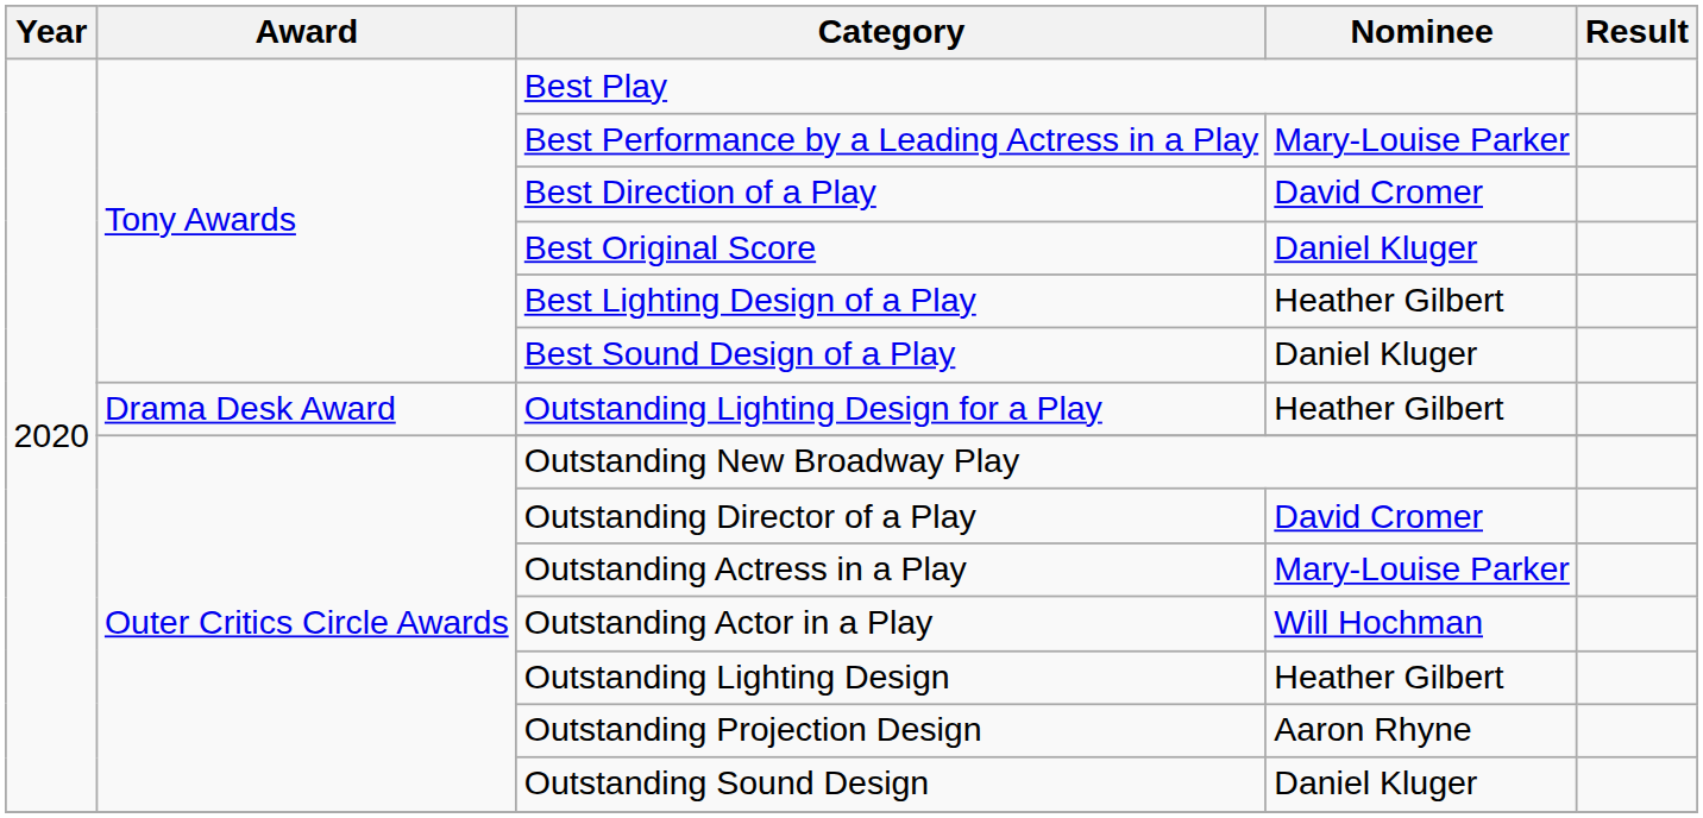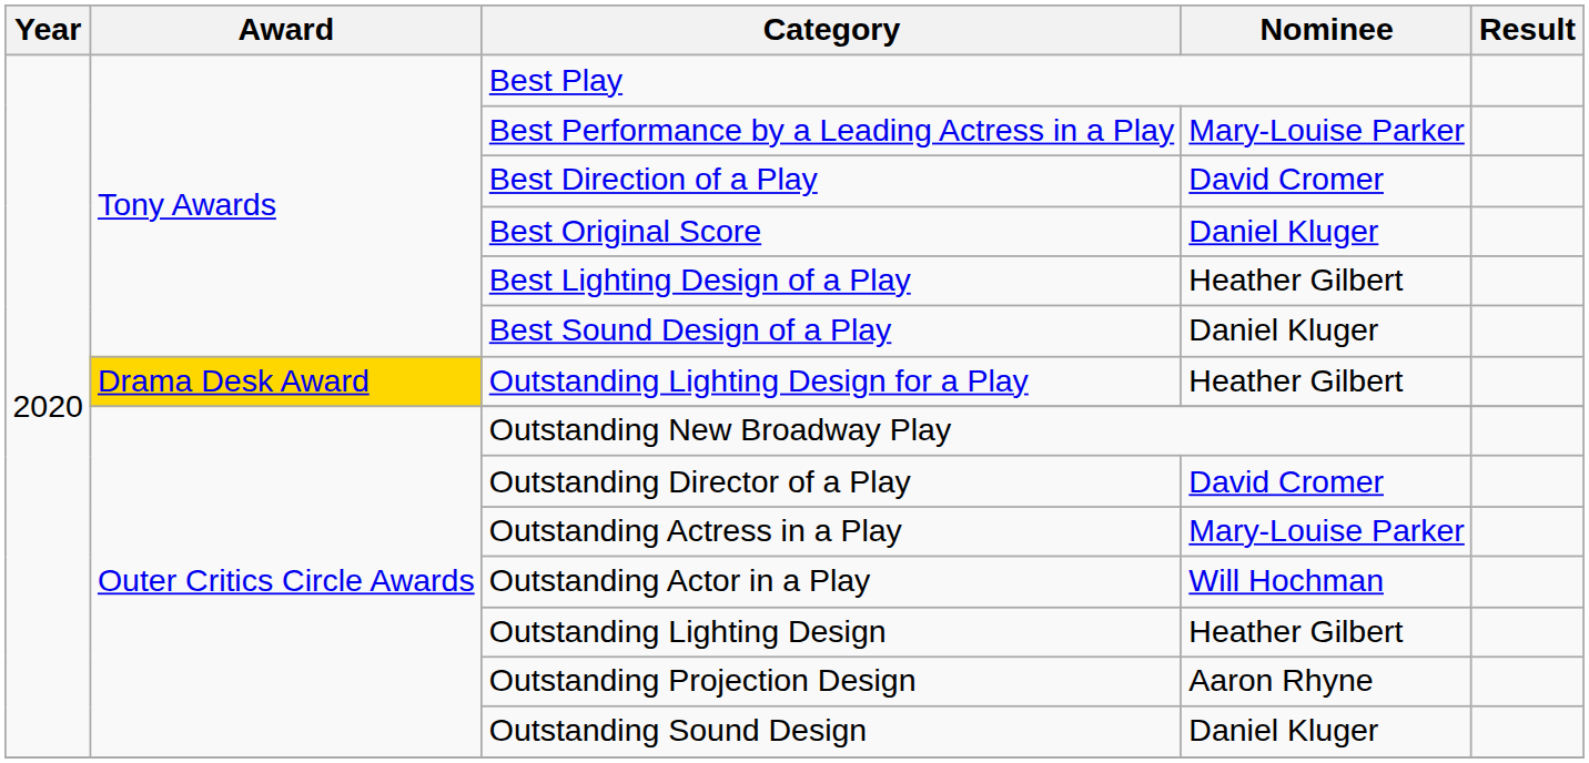Outstanding Lighting Design for a Play | Award: no background -> gold background
